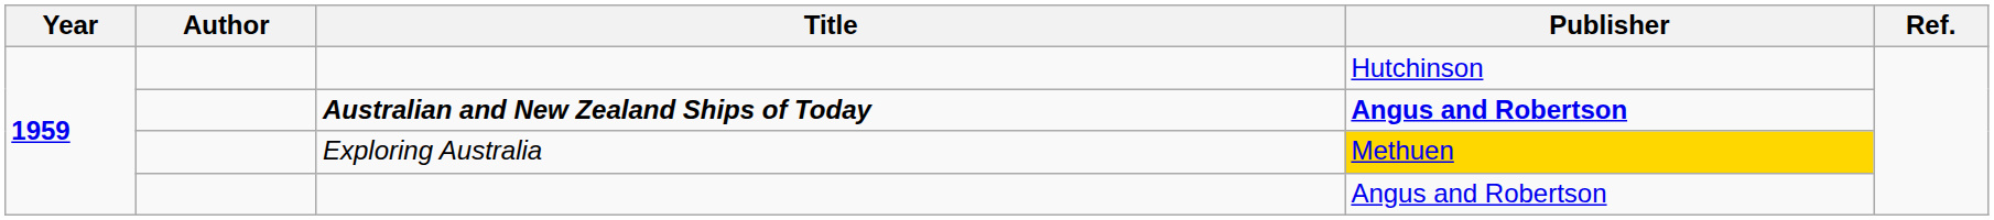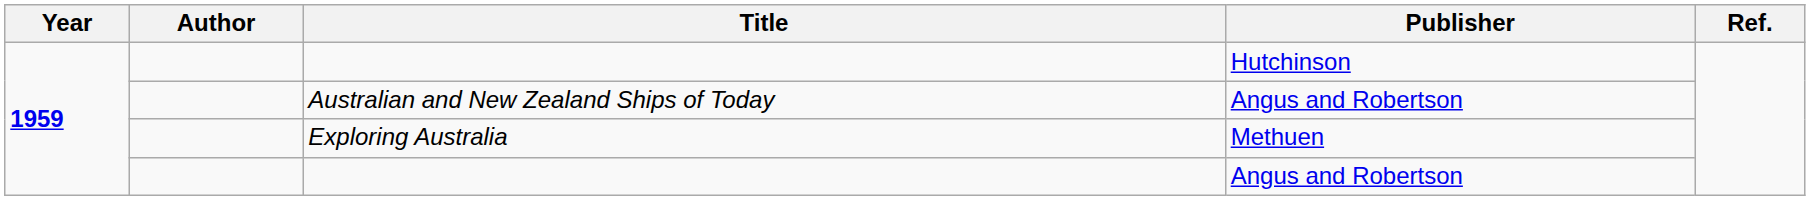Australian and New Zealand Ships of Today | Title: bold -> normal
Australian and New Zealand Ships of Today | Publisher: bold -> normal
Exploring Australia | Publisher: gold background -> no background
